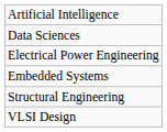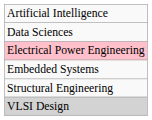row 3 | column 1: no background -> pink background
row 6 | column 1: no background -> lightgrey background
